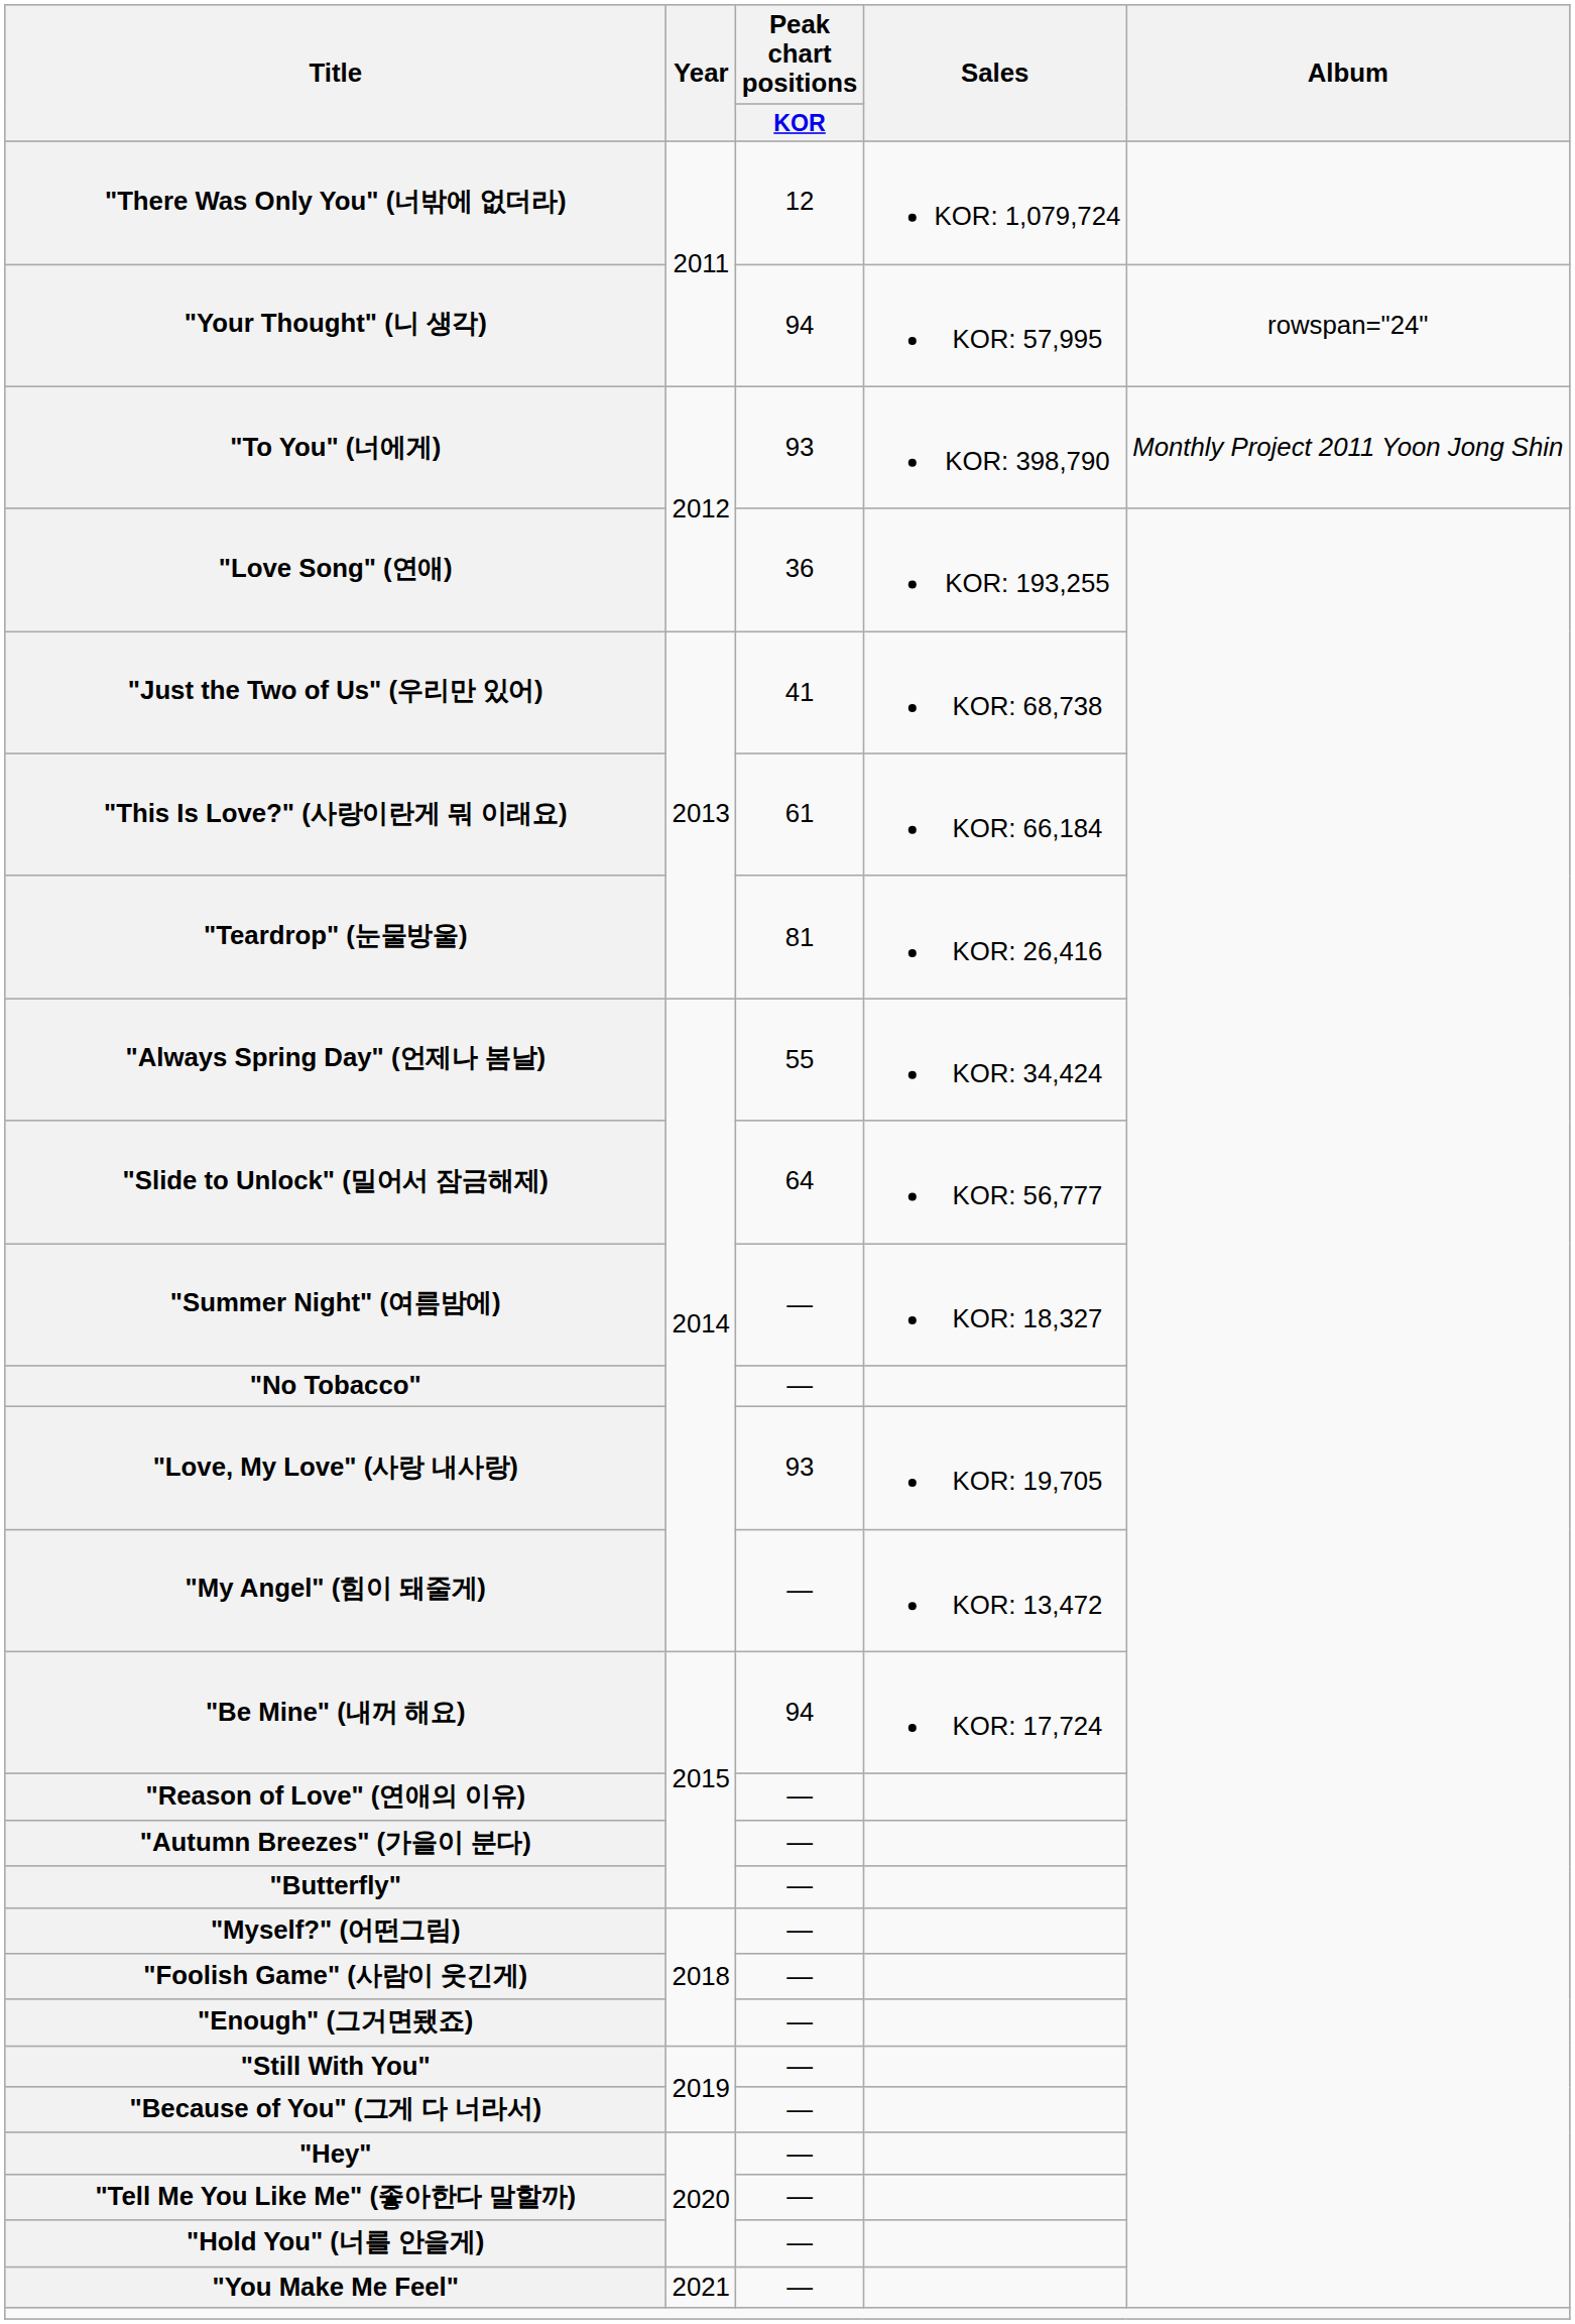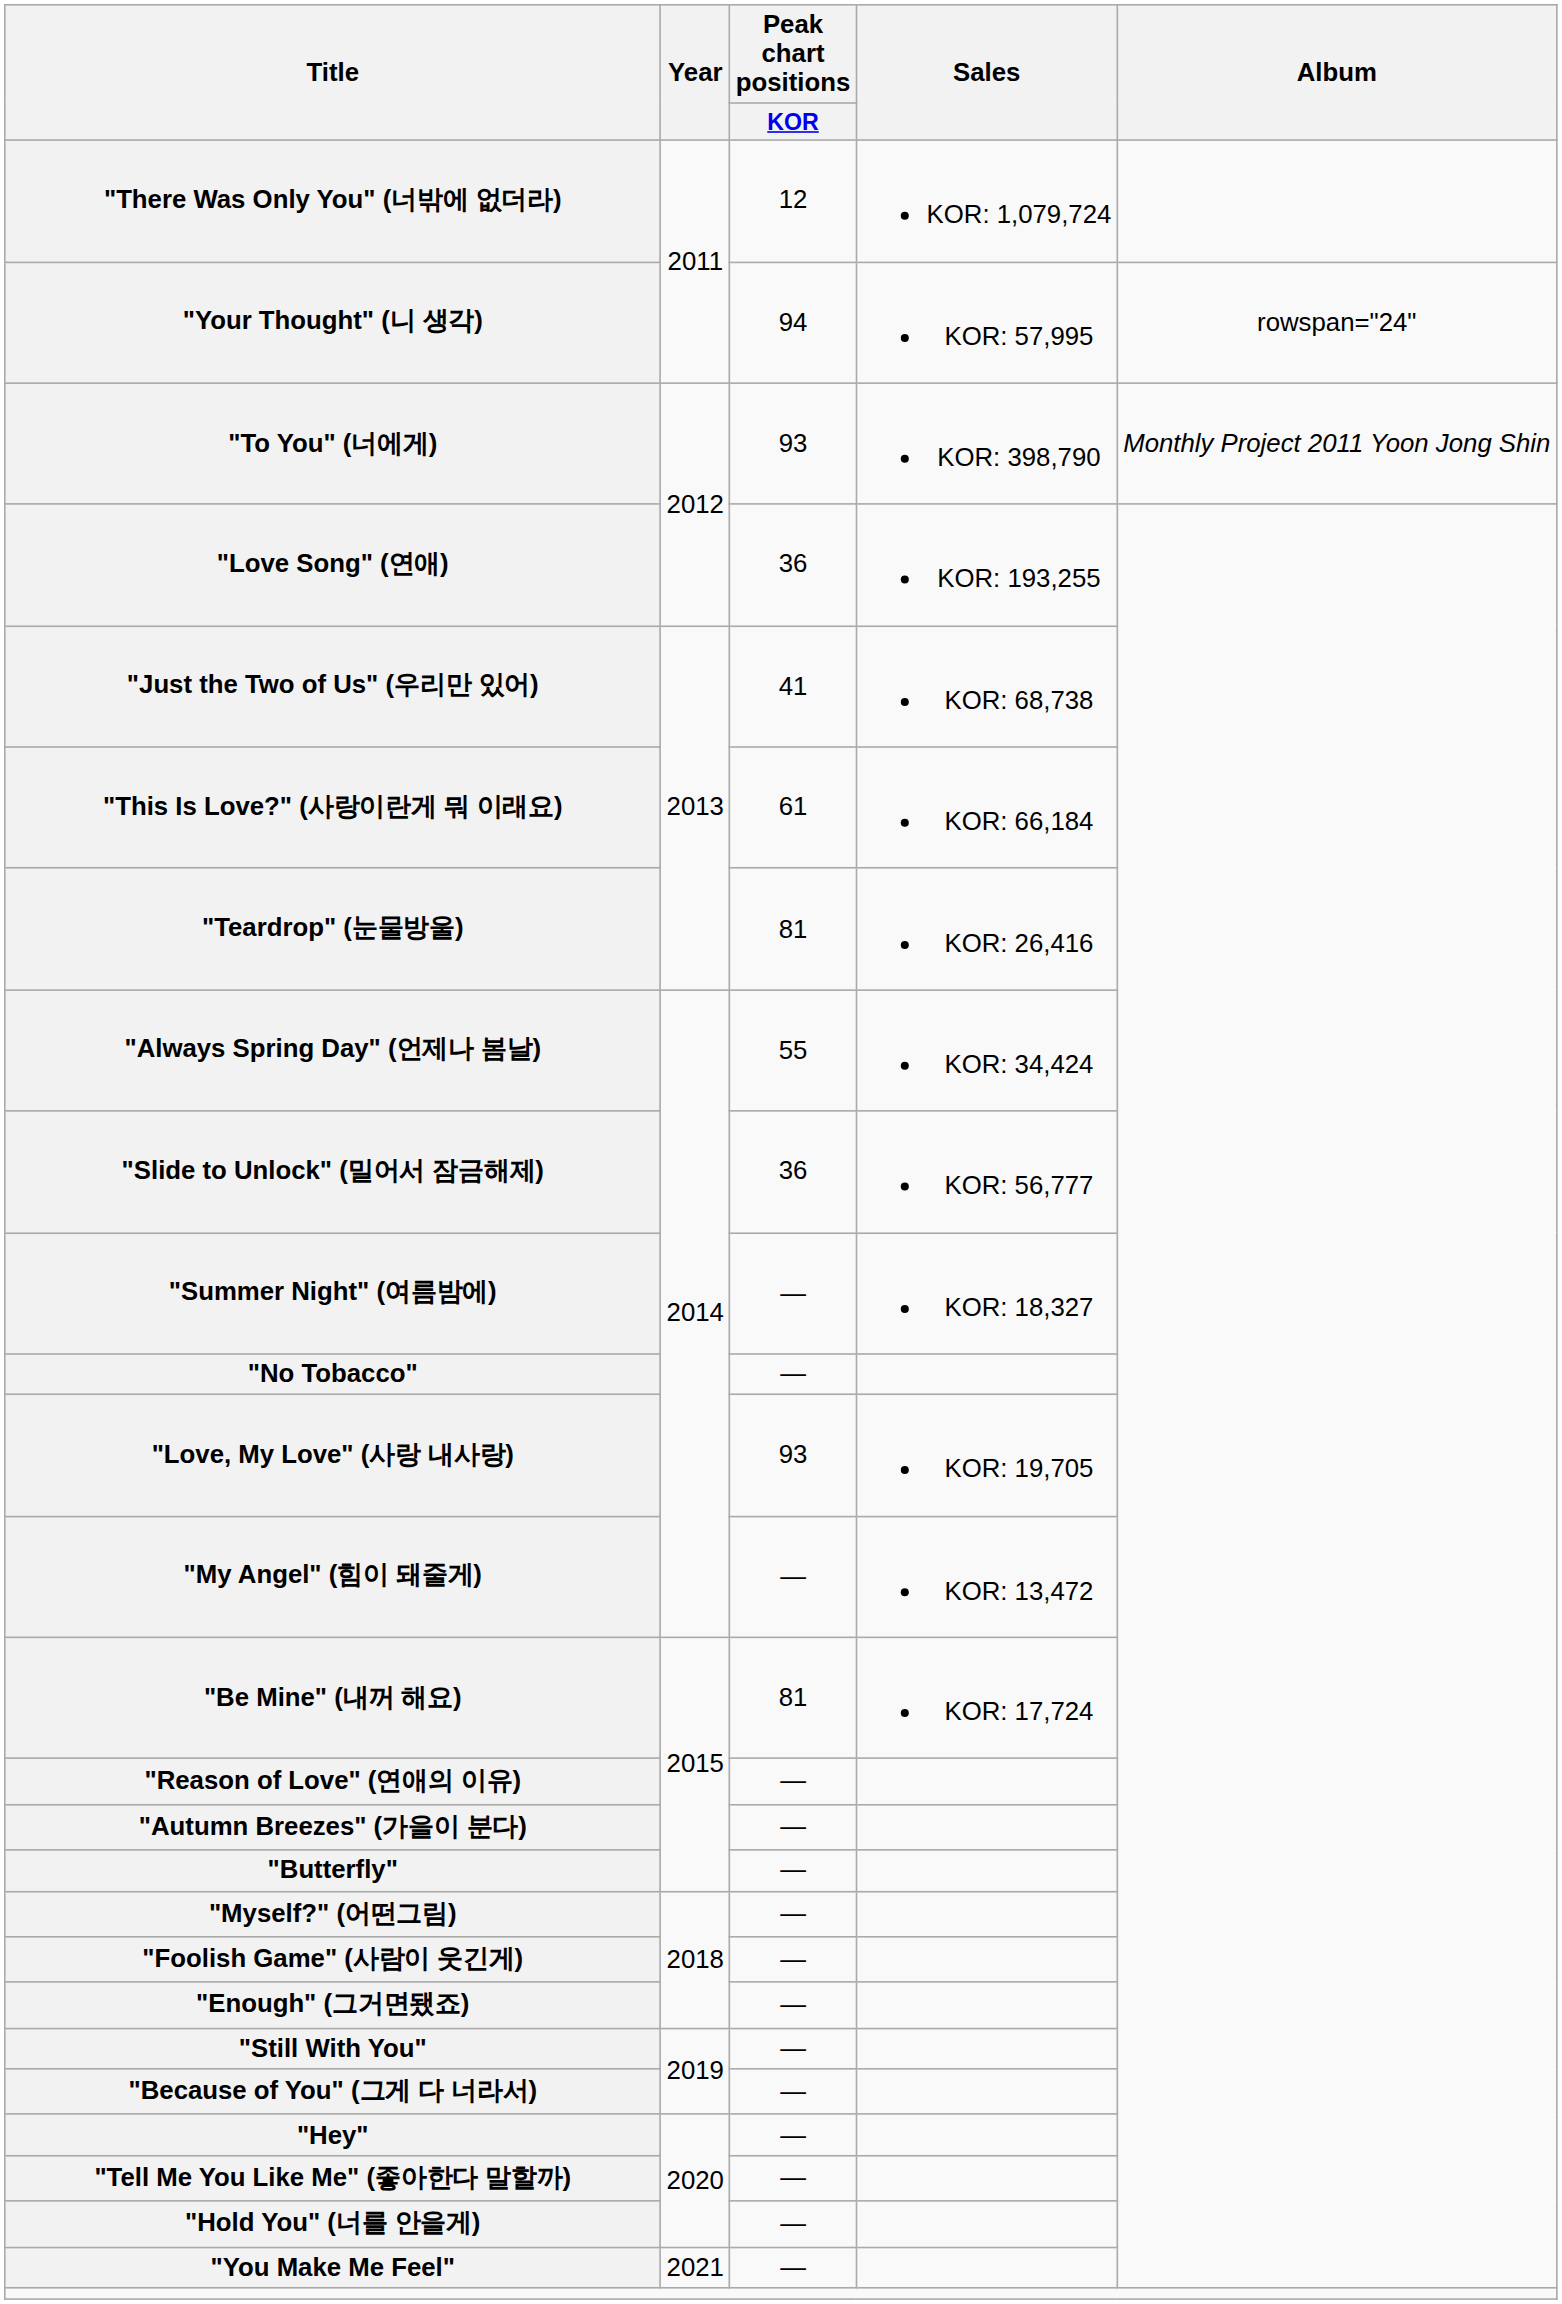"Slide to Unlock" (밀어서 잠금해제) | Peak chart positions / KOR: 64 -> 36
"Be Mine" (내꺼 해요) | Peak chart positions / KOR: 94 -> 81
